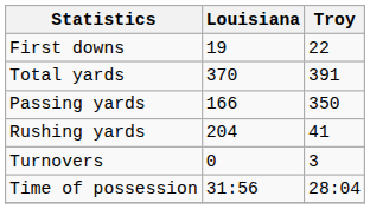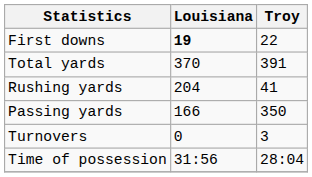First downs | Louisiana: normal -> bold
rows swapped: Rushing yards <-> Passing yards
